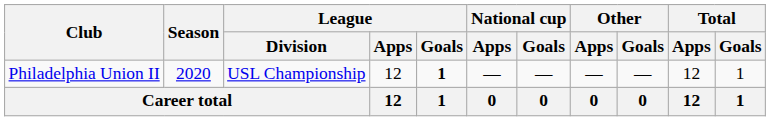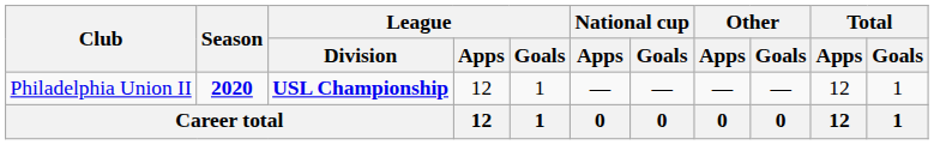Philadelphia Union II | Season: normal -> bold
Philadelphia Union II | League / Division: normal -> bold
Philadelphia Union II | League / Goals: bold -> normal
